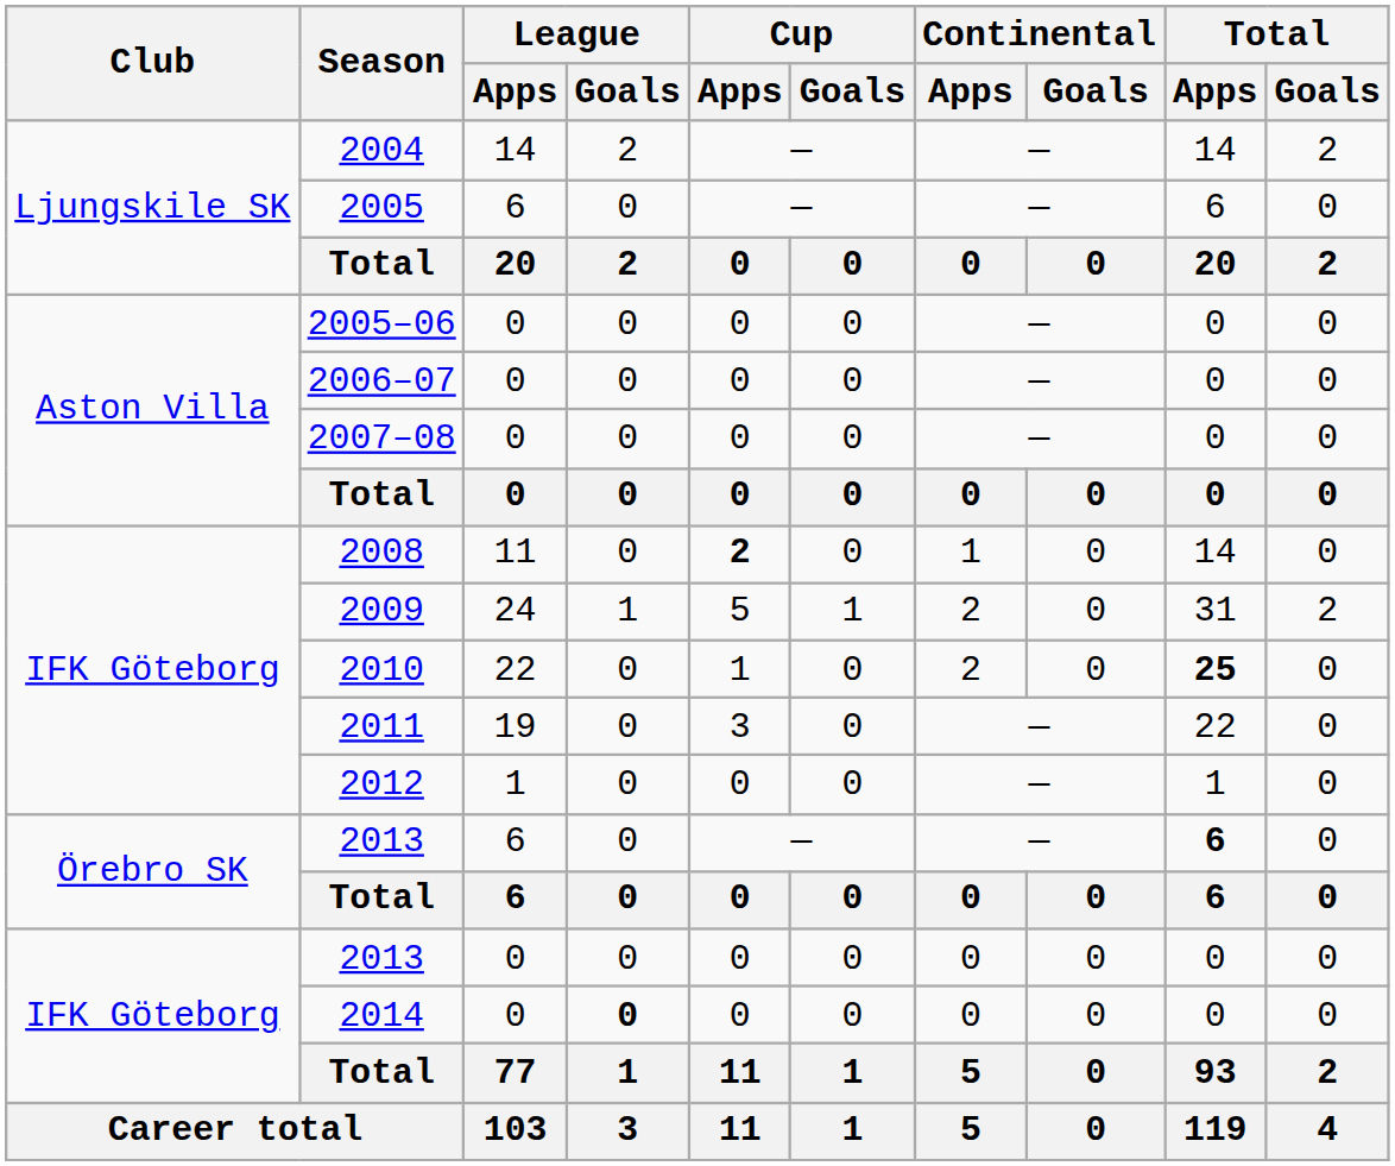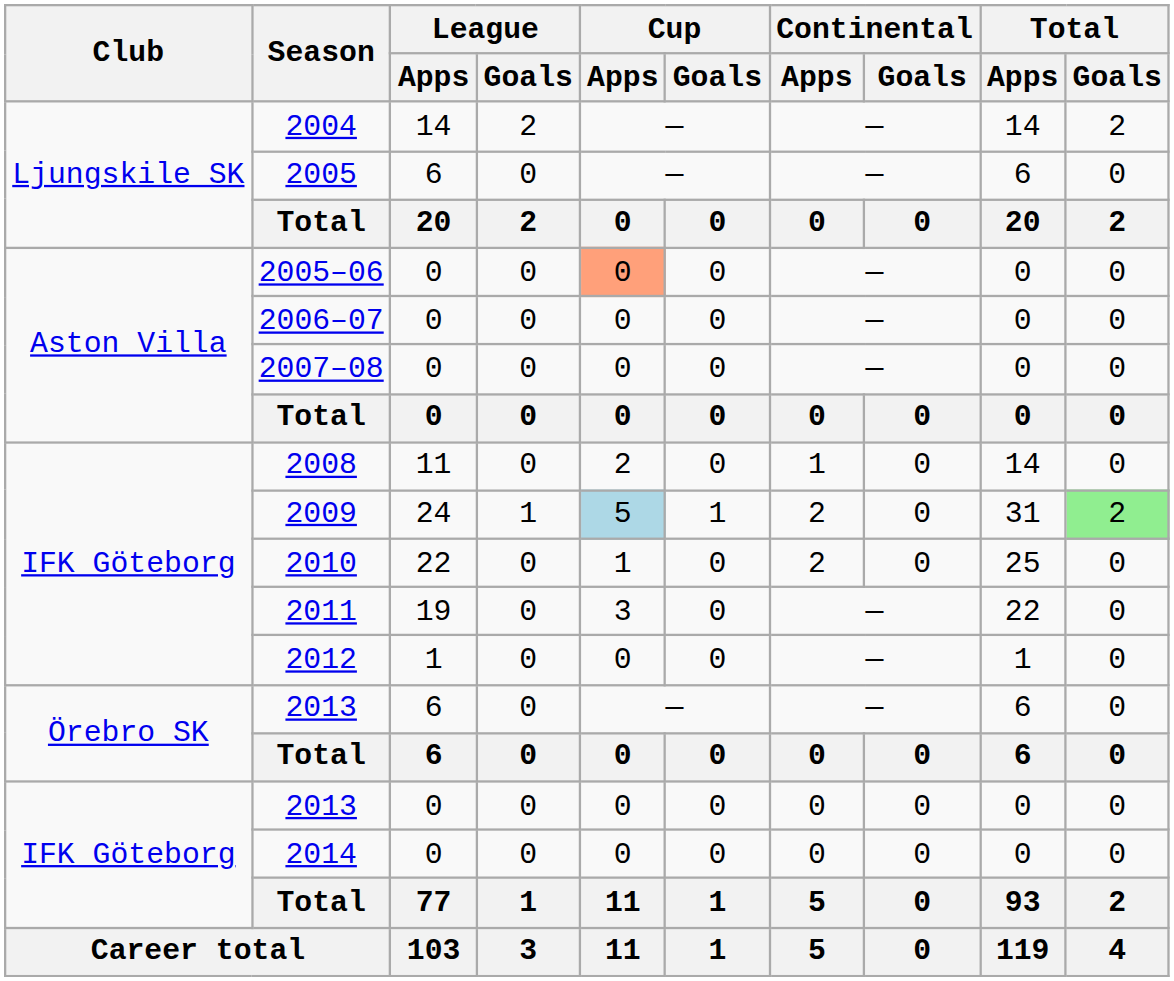2005–06 | Cup / Apps: no background -> lightsalmon background
2008 | Cup / Apps: bold -> normal
2009 | Cup / Apps: no background -> lightblue background
2009 | Total / Goals: no background -> lightgreen background
2010 | Total / Apps: bold -> normal
2013 / 6 | Total / Apps: bold -> normal
2014 | League / Goals: bold -> normal
